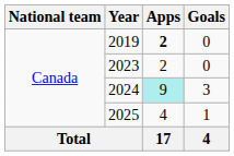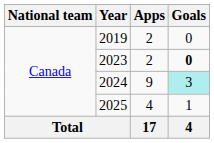2019 | Apps: bold -> normal
2023 | Goals: normal -> bold
2024 | Apps: paleturquoise background -> no background
2024 | Goals: no background -> paleturquoise background
